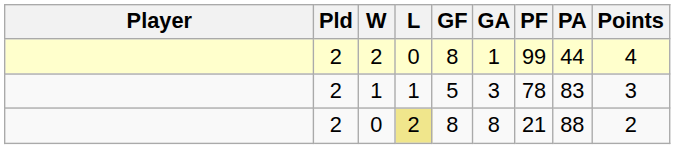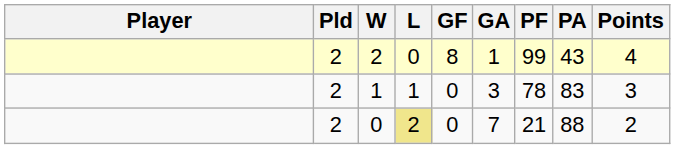row 2 | PA: 44 -> 43
row 3 | GF: 5 -> 0
row 4 | GF: 8 -> 0
row 4 | GA: 8 -> 7
